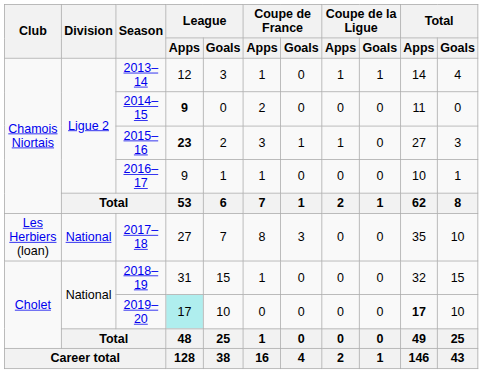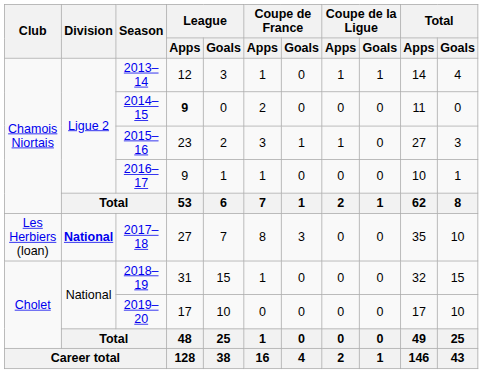2015–16 | League / Apps: bold -> normal
2017–18 | Division: normal -> bold
2019–20 | League / Apps: paleturquoise background -> no background
2019–20 | Total / Apps: bold -> normal
